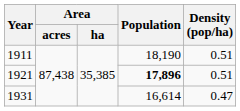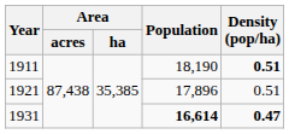1911 | Density (pop/ha): normal -> bold
1921 | Population: bold -> normal
1931 | Population: normal -> bold
1931 | Density (pop/ha): normal -> bold
